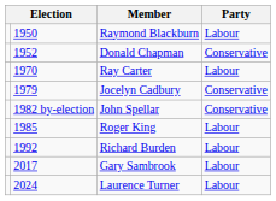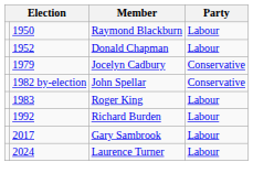Donald Chapman | Party: Conservative -> Labour
- row: 1970 | Ray Carter | Labour
Roger King | column 2: 1985 -> 1983
